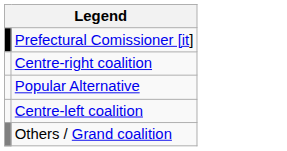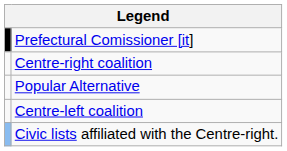+ row: Civic lists affiliated with the Centre-right.
- row: Others / Grand coalition
